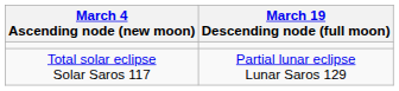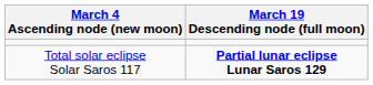row 3 | March 19 Descending node (full moon): normal -> bold
